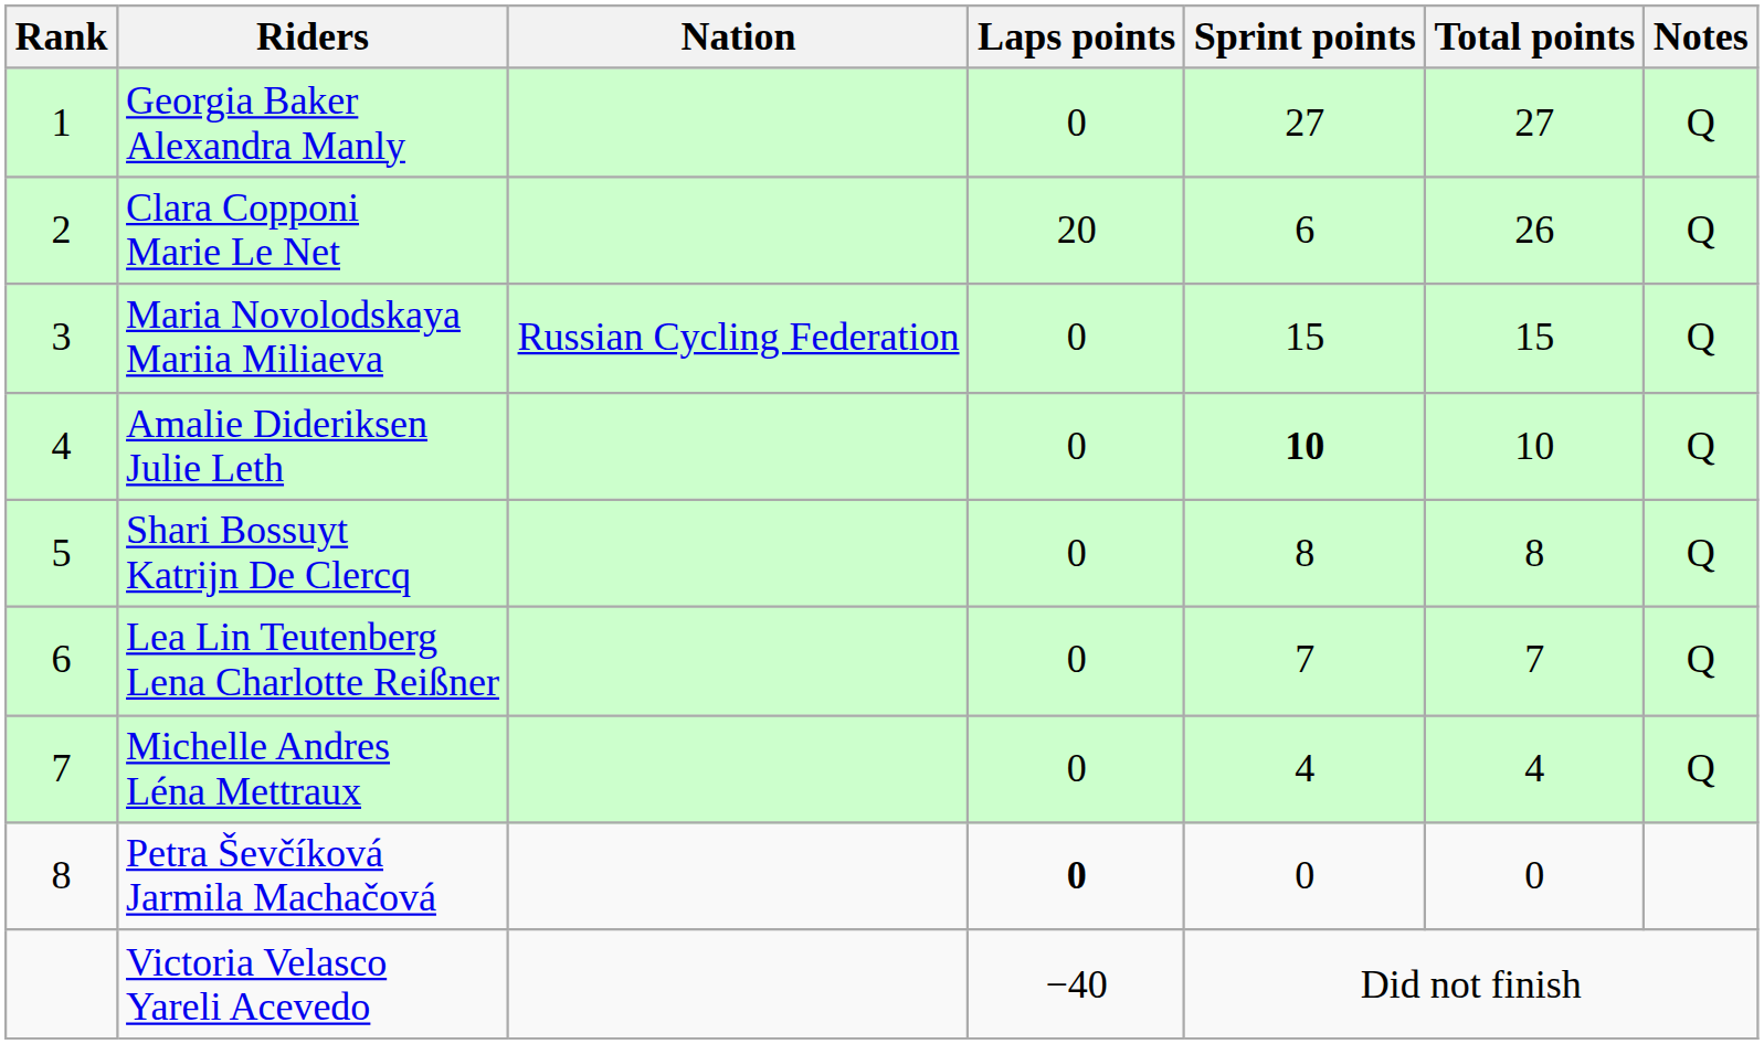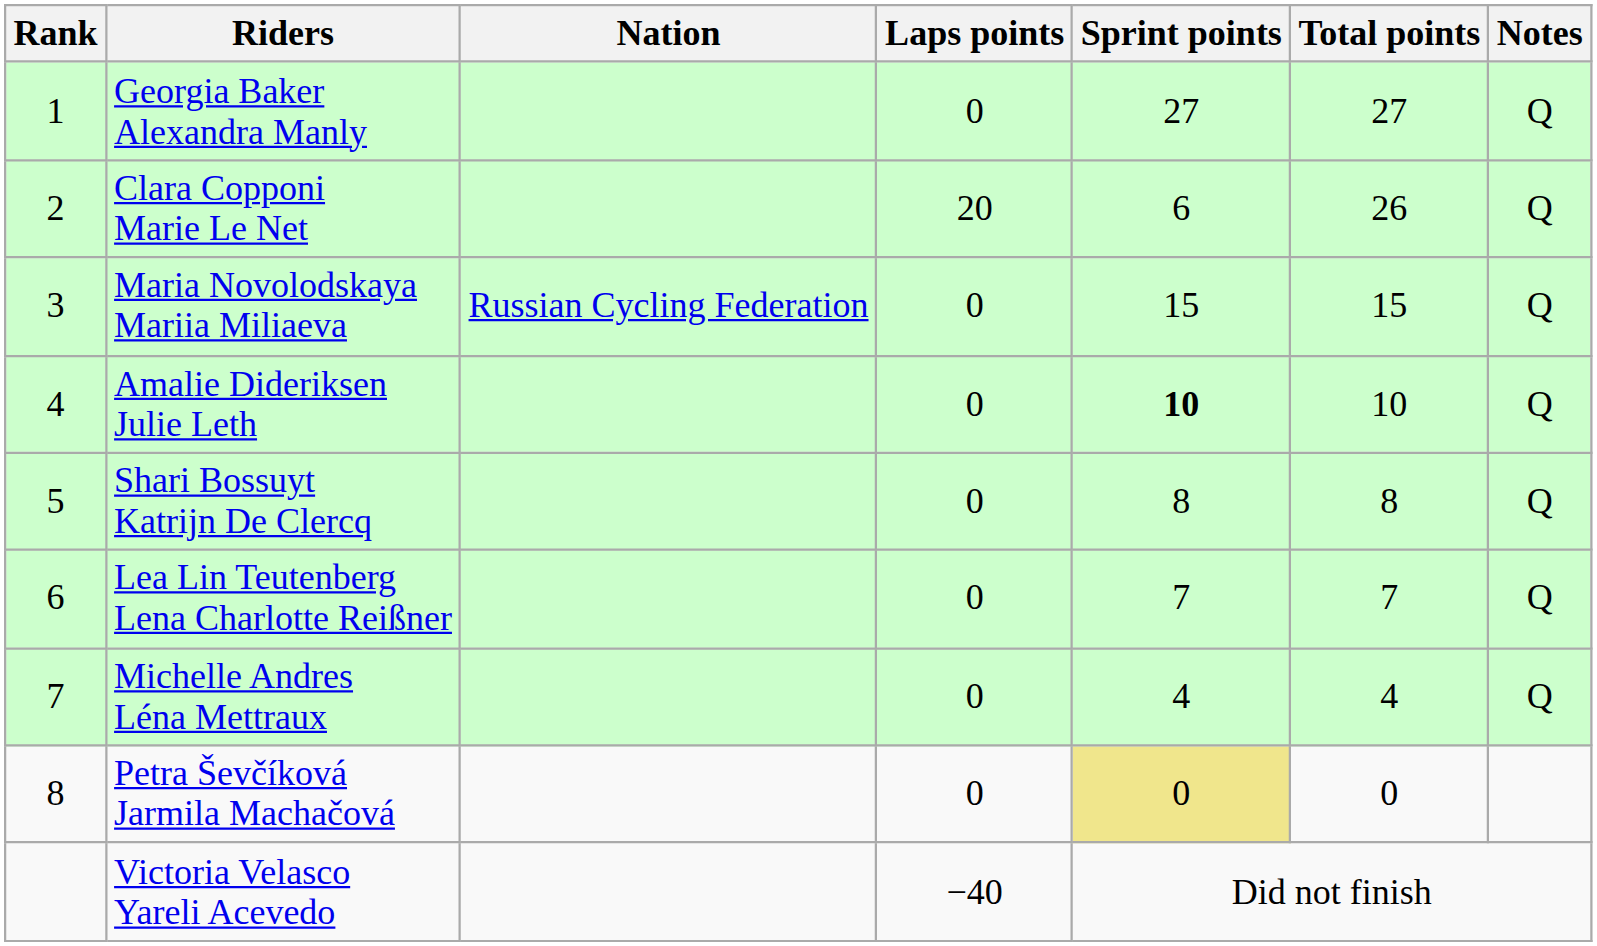Petra Ševčíková Jarmila Machačová | Laps points: bold -> normal
Petra Ševčíková Jarmila Machačová | Sprint points: no background -> khaki background
